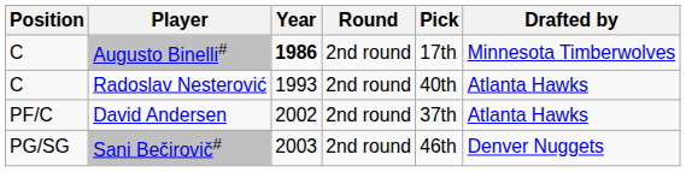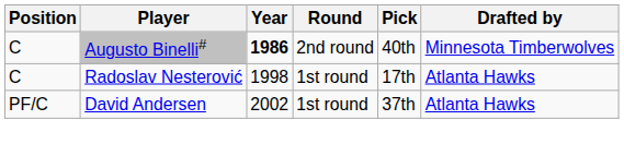Augusto Binelli# | Pick: 17th -> 40th
Radoslav Nesterović | Year: 1993 -> 1998
Radoslav Nesterović | Round: 2nd round -> 1st round
Radoslav Nesterović | Pick: 40th -> 17th
David Andersen | Round: 2nd round -> 1st round
- row: PG/SG | Sani Bečirovič# | 2003 | 2nd round | 46th | Denver Nuggets
